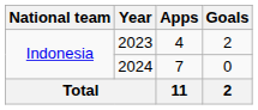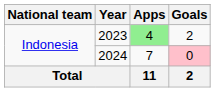2023 | Apps: no background -> lightgreen background
2024 | Goals: no background -> pink background
